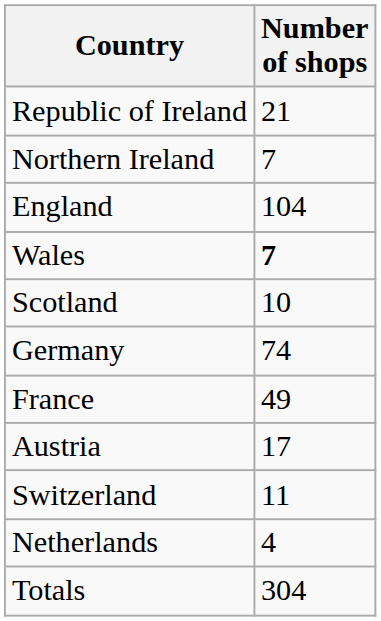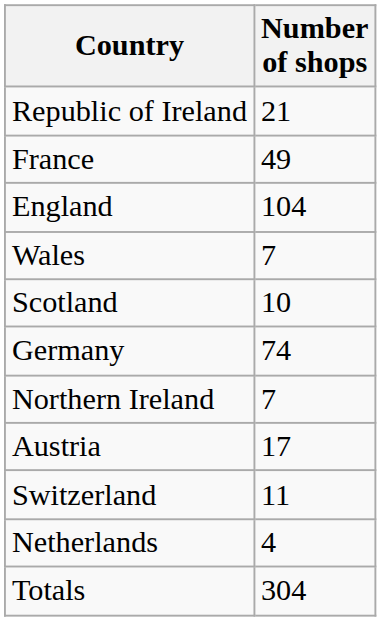rows swapped: Northern Ireland <-> France
Wales | Number of shops: bold -> normal
